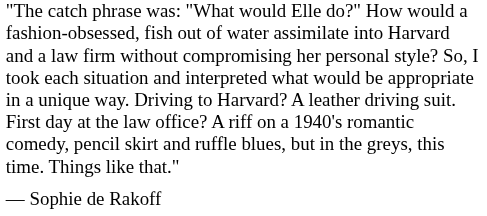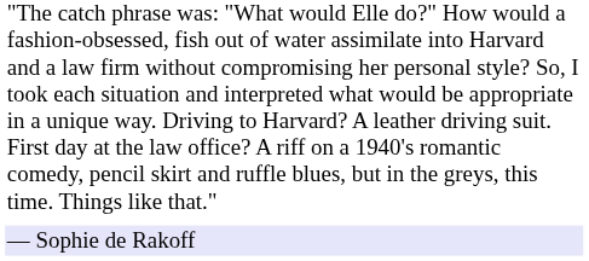row 2 | column 1: no background -> lavender background
